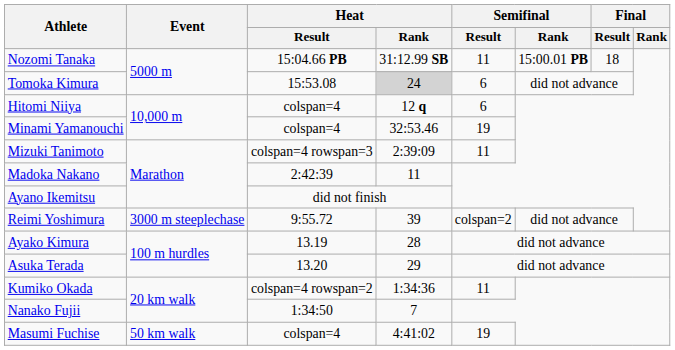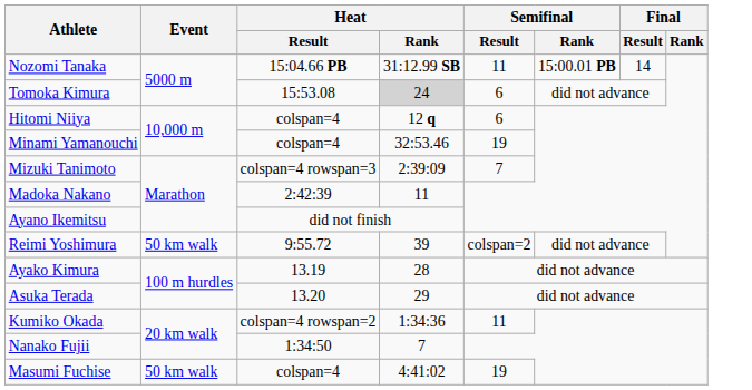Nozomi Tanaka | Final / Result: 18 -> 14
Mizuki Tanimoto | Semifinal / Result: 11 -> 7
Reimi Yoshimura | Event: 3000 m steeplechase -> 50 km walk
